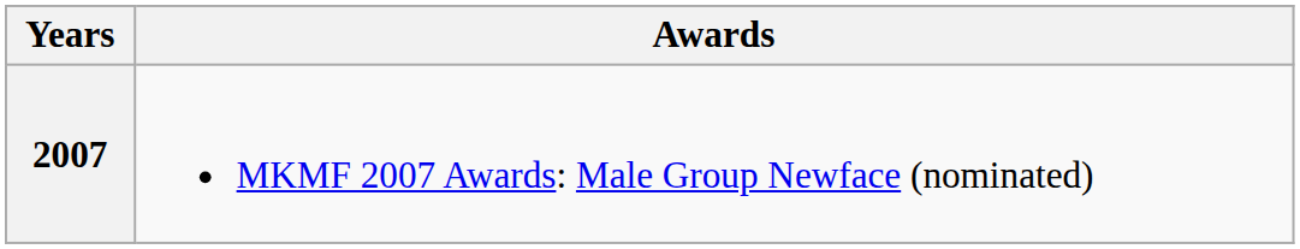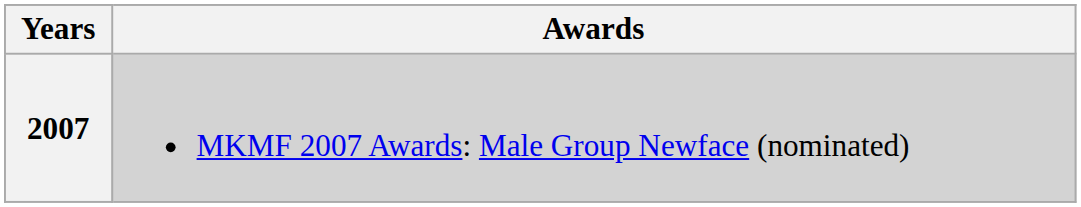2007 | Awards: no background -> lightgrey background
